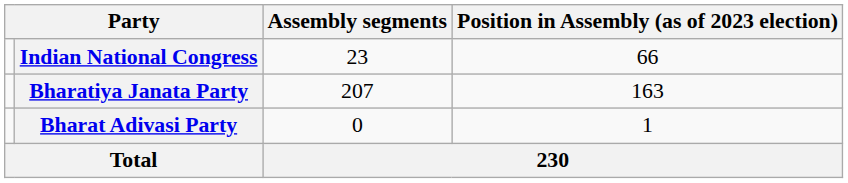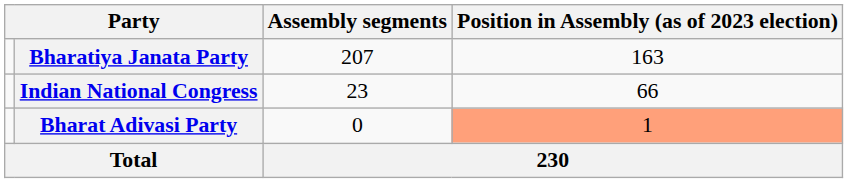rows swapped: Bharatiya Janata Party <-> Indian National Congress
Bharat Adivasi Party | Position in Assembly (as of 2023 election): no background -> lightsalmon background
